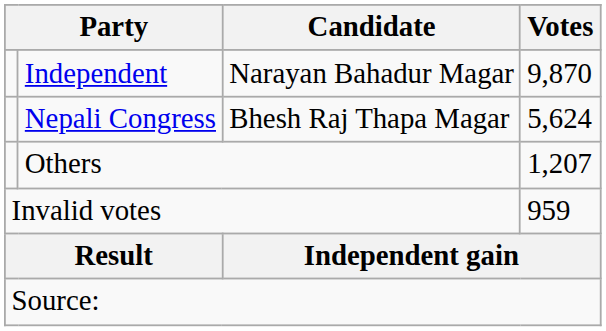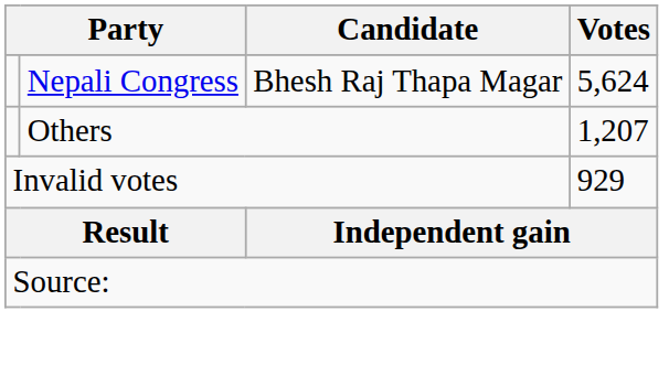- row: Independent | Narayan Bahadur Magar | 9,870
Invalid votes | Votes: 959 -> 929
